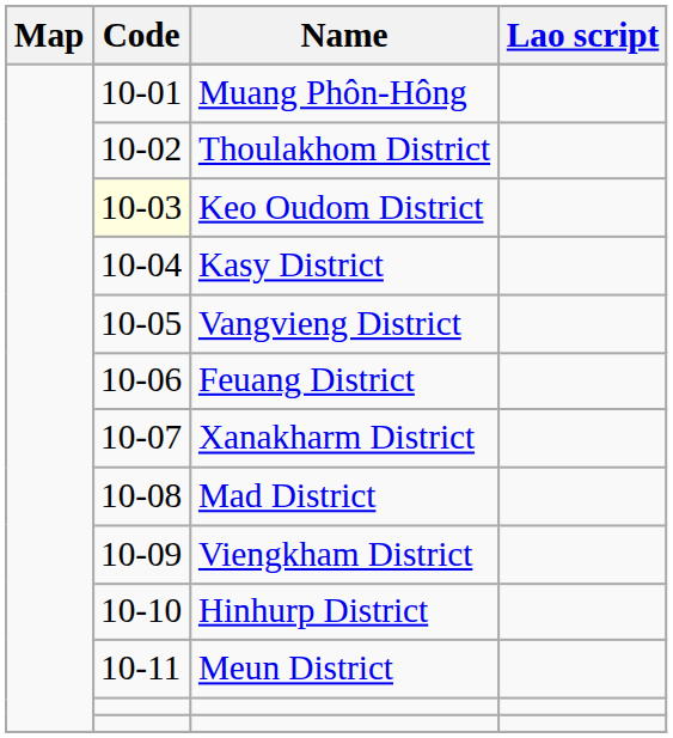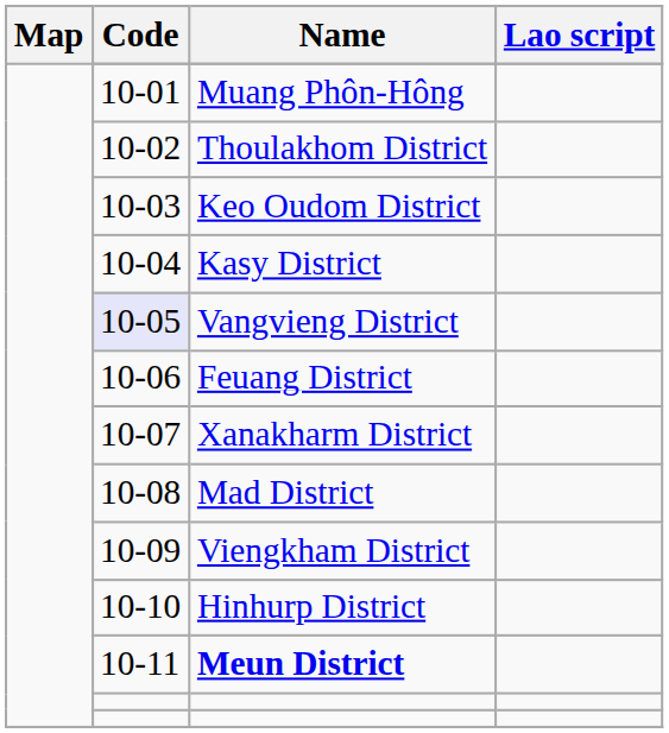10-03 | Code: lightyellow background -> no background
10-05 | Code: no background -> lavender background
10-11 | Name: normal -> bold
